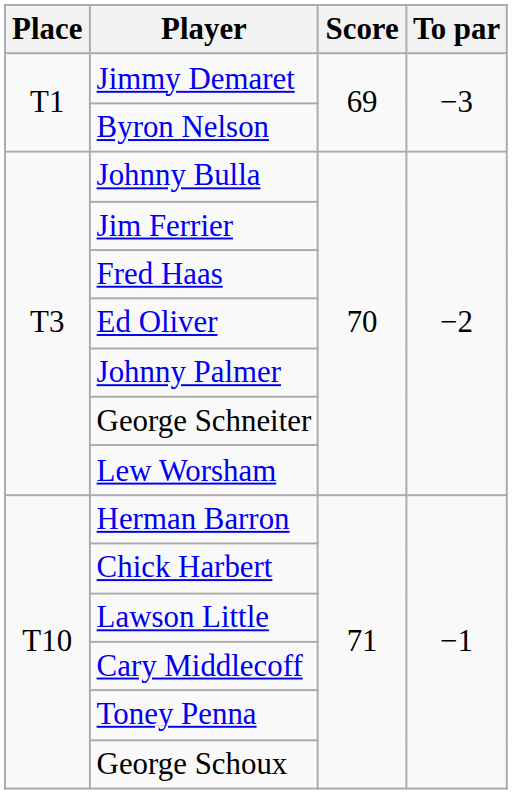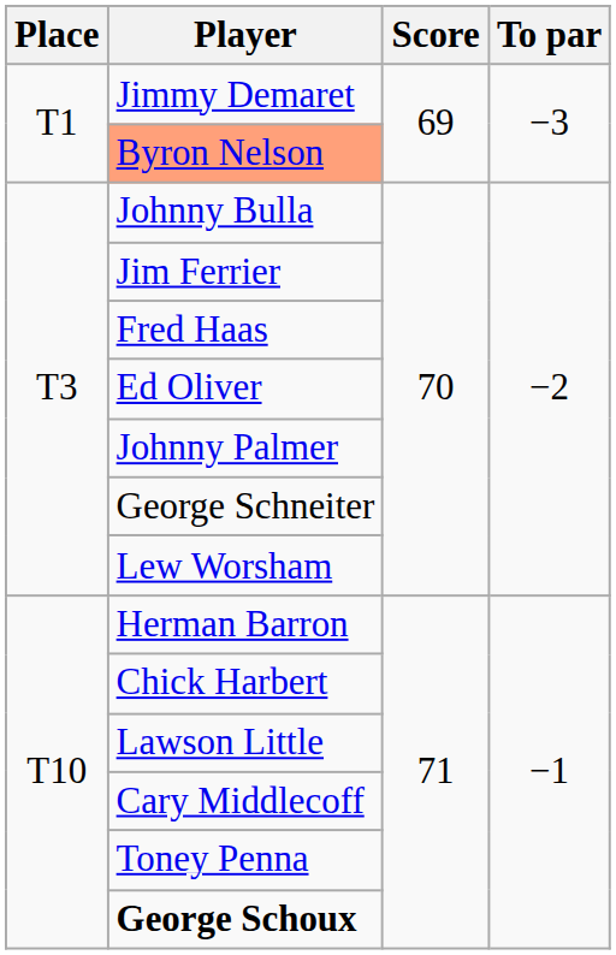Byron Nelson | Player: no background -> lightsalmon background
George Schoux | Player: normal -> bold
